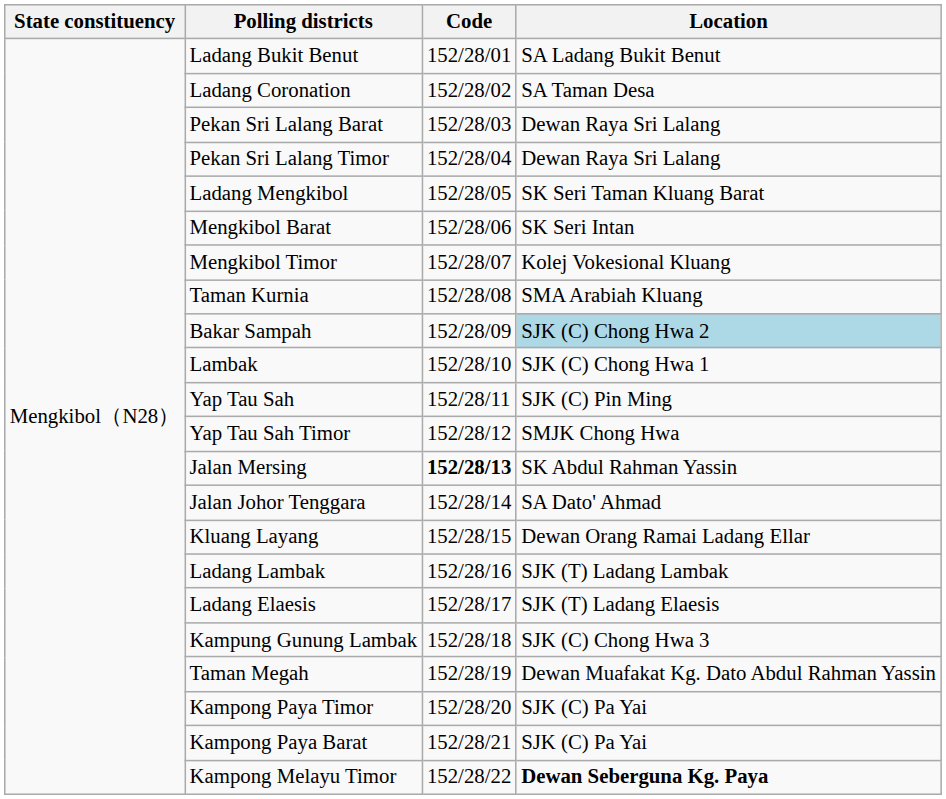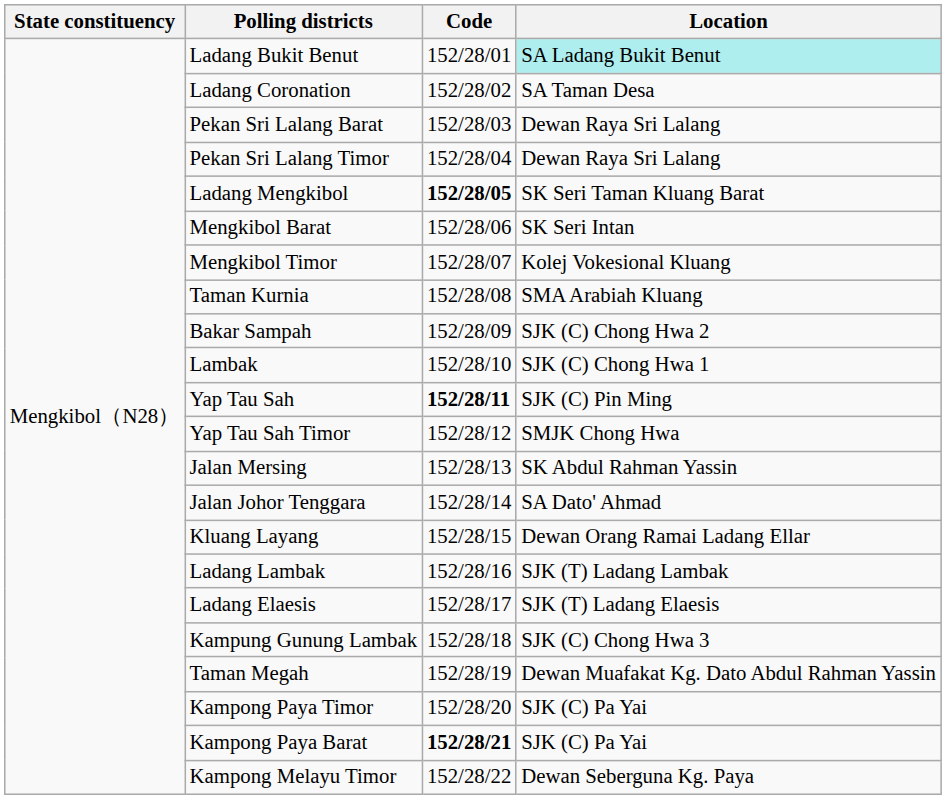Ladang Bukit Benut | Location: no background -> paleturquoise background
Ladang Mengkibol | Code: normal -> bold
Bakar Sampah | Location: lightblue background -> no background
Yap Tau Sah | Code: normal -> bold
Jalan Mersing | Code: bold -> normal
Kampong Paya Barat | Code: normal -> bold
Kampong Melayu Timor | Location: bold -> normal
